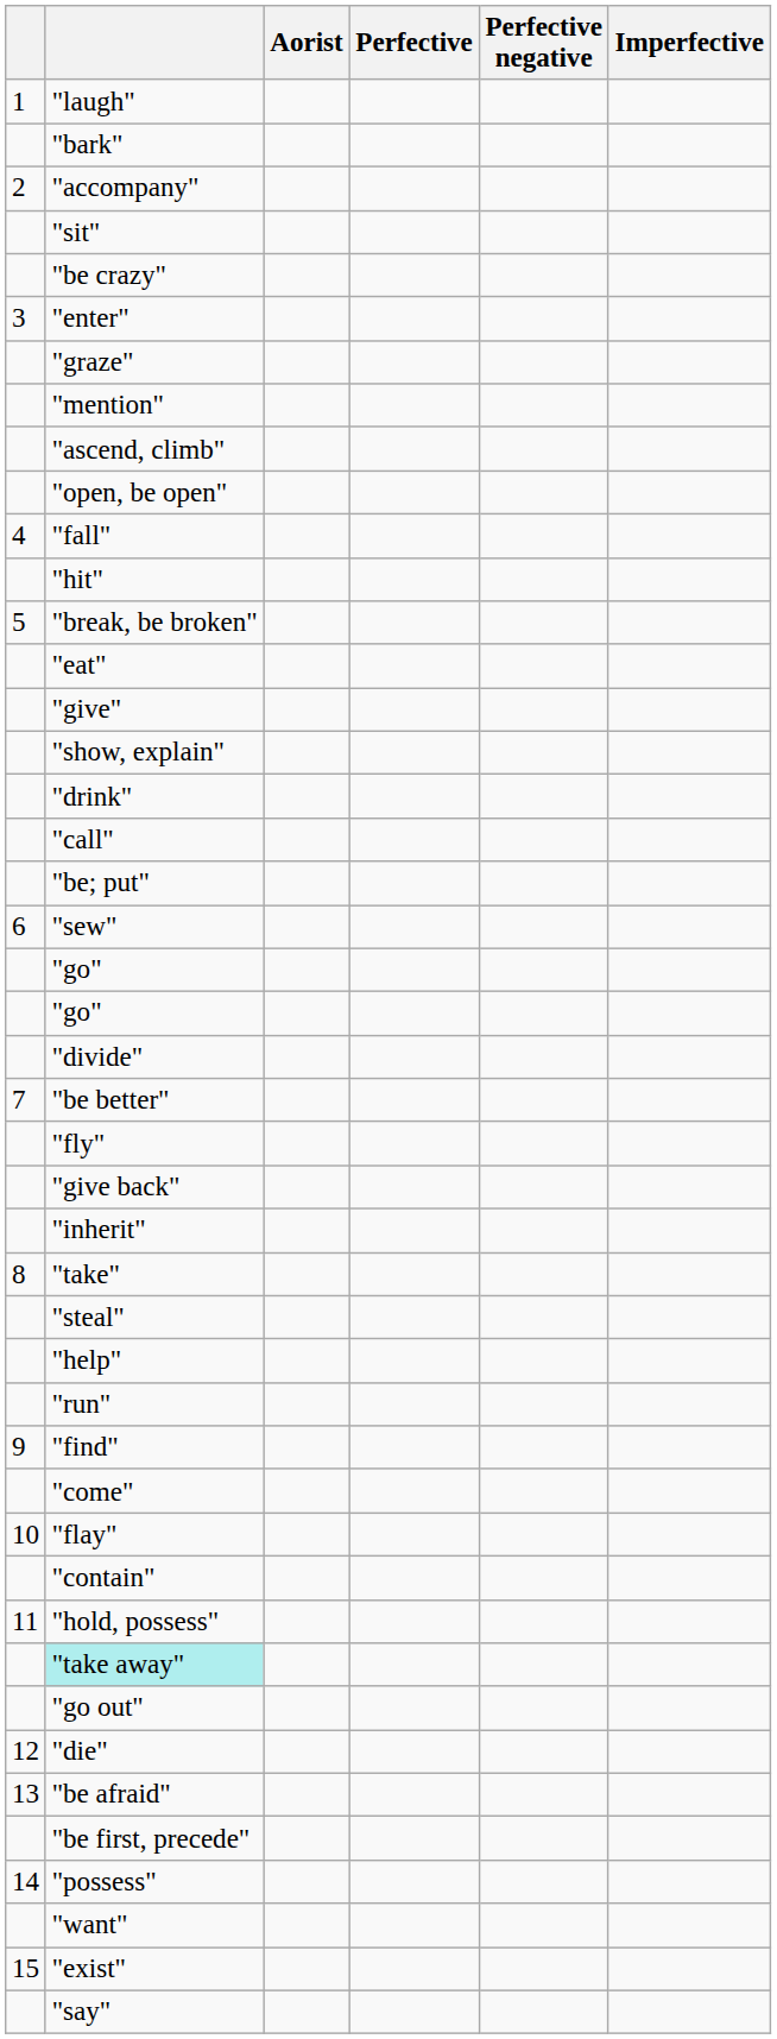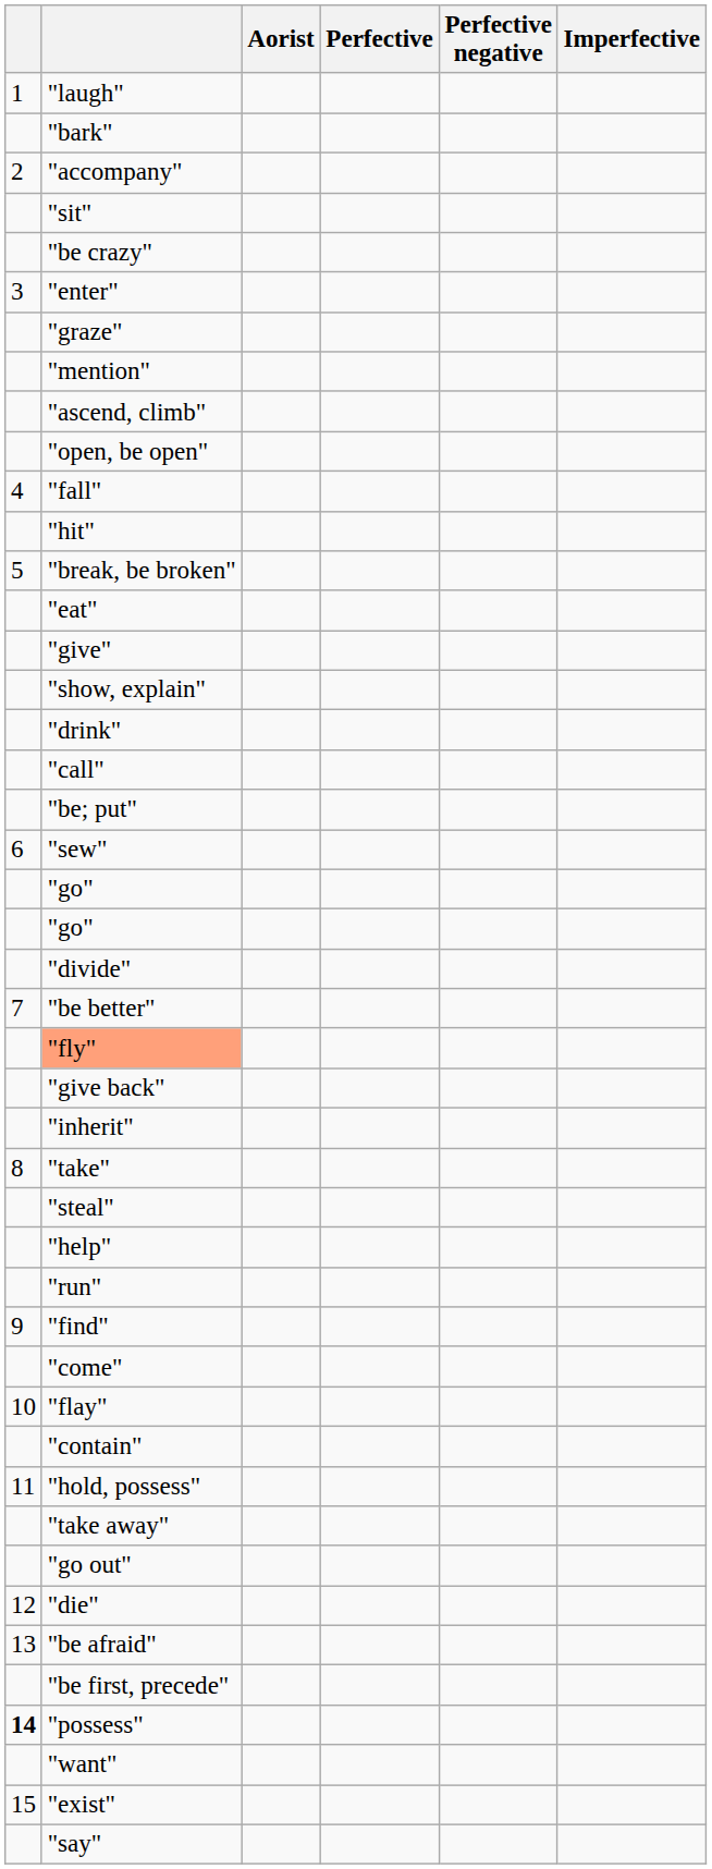"fly" | column 2: no background -> lightsalmon background
"take away" | column 2: paleturquoise background -> no background
"possess" | column 1: normal -> bold
